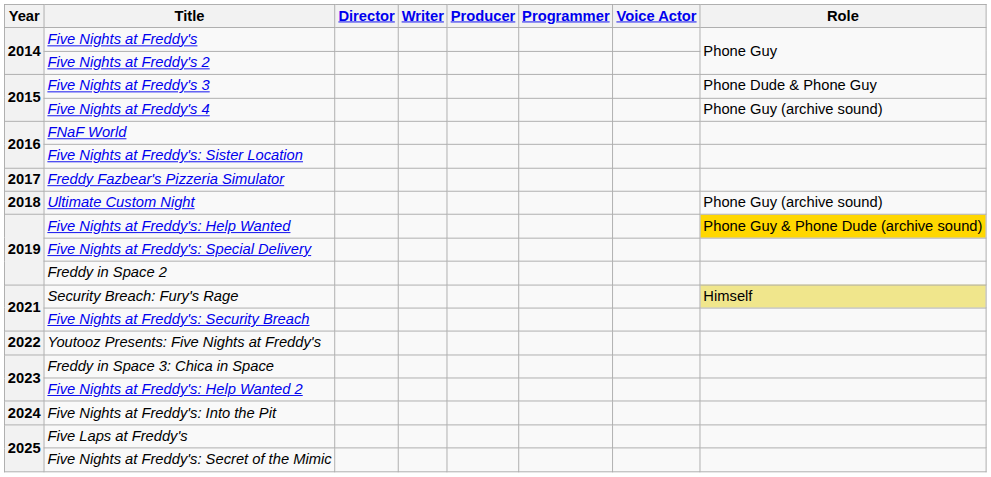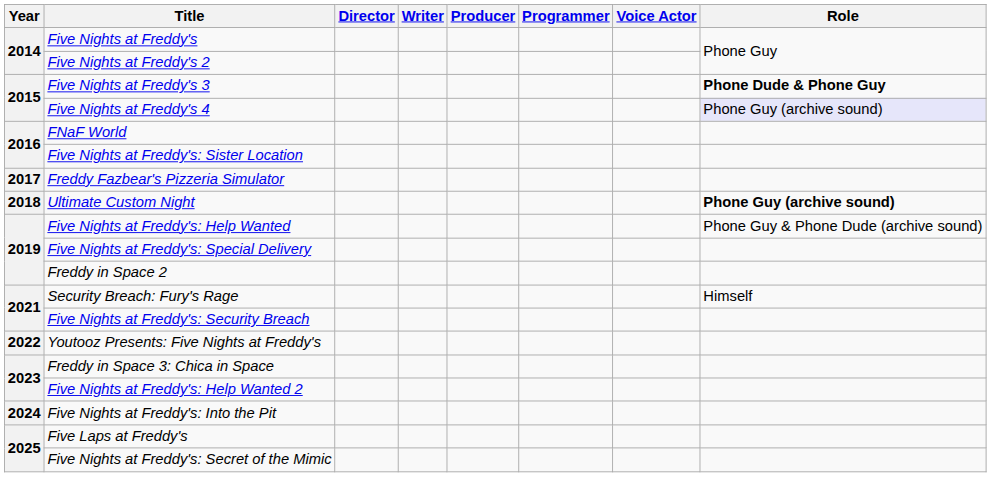Five Nights at Freddy's 3 | Role: normal -> bold
Five Nights at Freddy's 4 | Role: no background -> lavender background
Ultimate Custom Night | Role: normal -> bold
Five Nights at Freddy's: Help Wanted | Role: gold background -> no background
Security Breach: Fury's Rage | Role: khaki background -> no background
